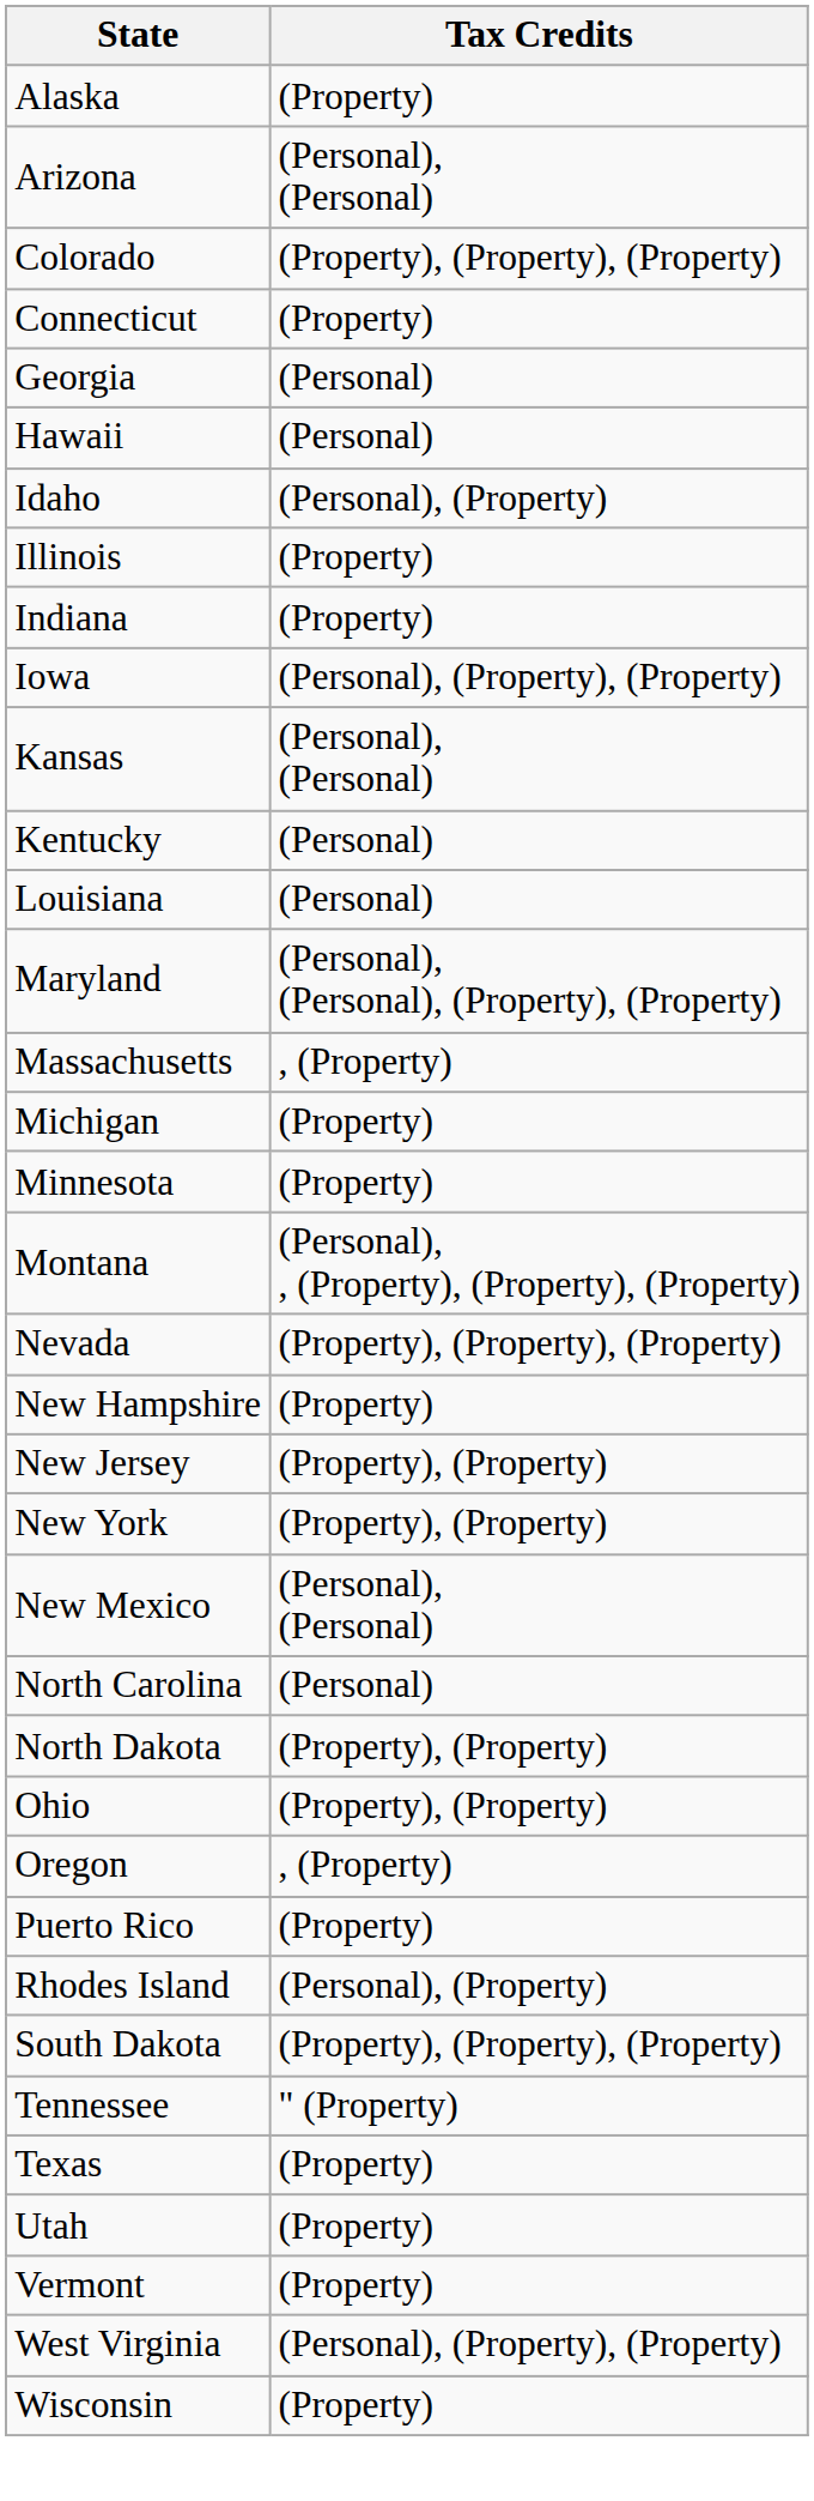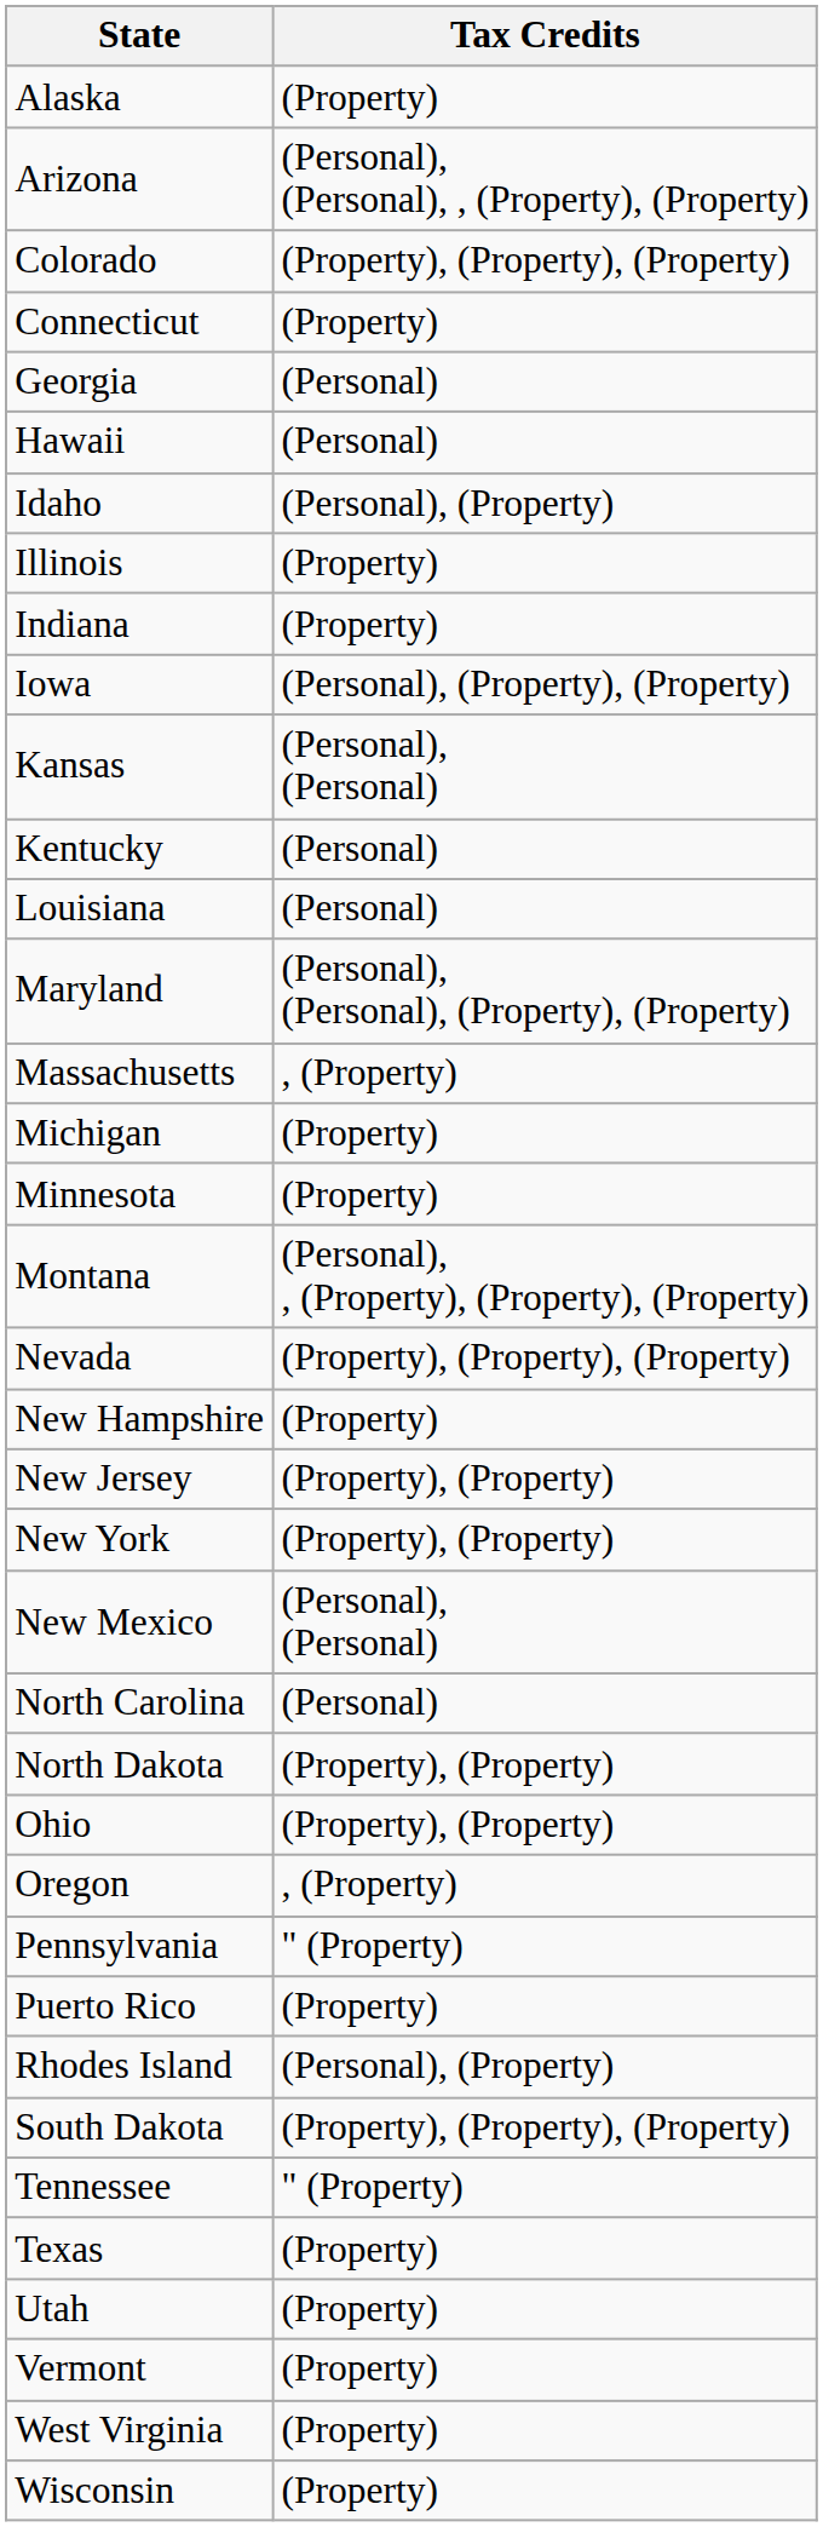Arizona | Tax Credits: (Personal), (Personal) -> (Personal), (Personal), , (Property), (Property)
+ row: Pennsylvania | " (Property)
West Virginia | Tax Credits: (Personal), (Property), (Property) -> (Property)
